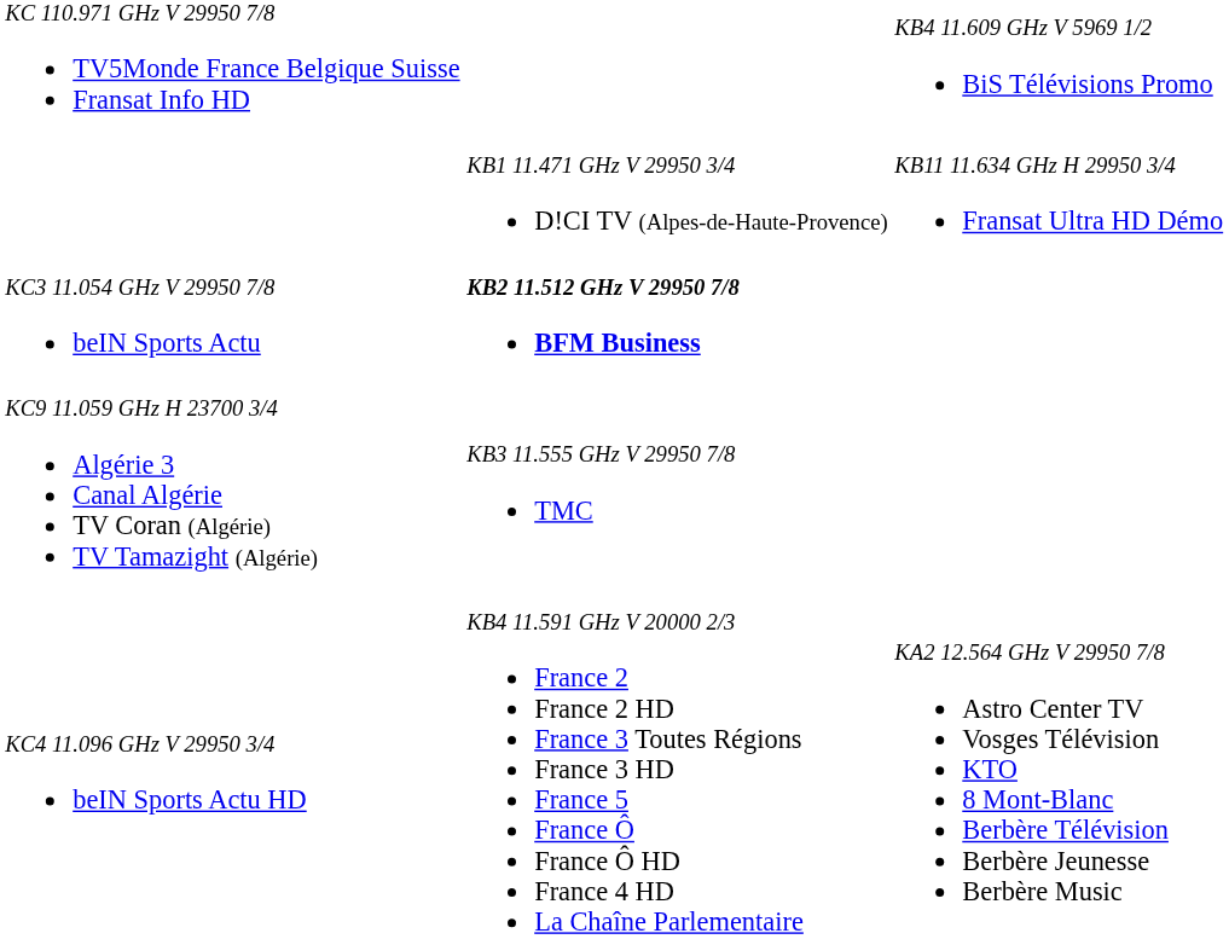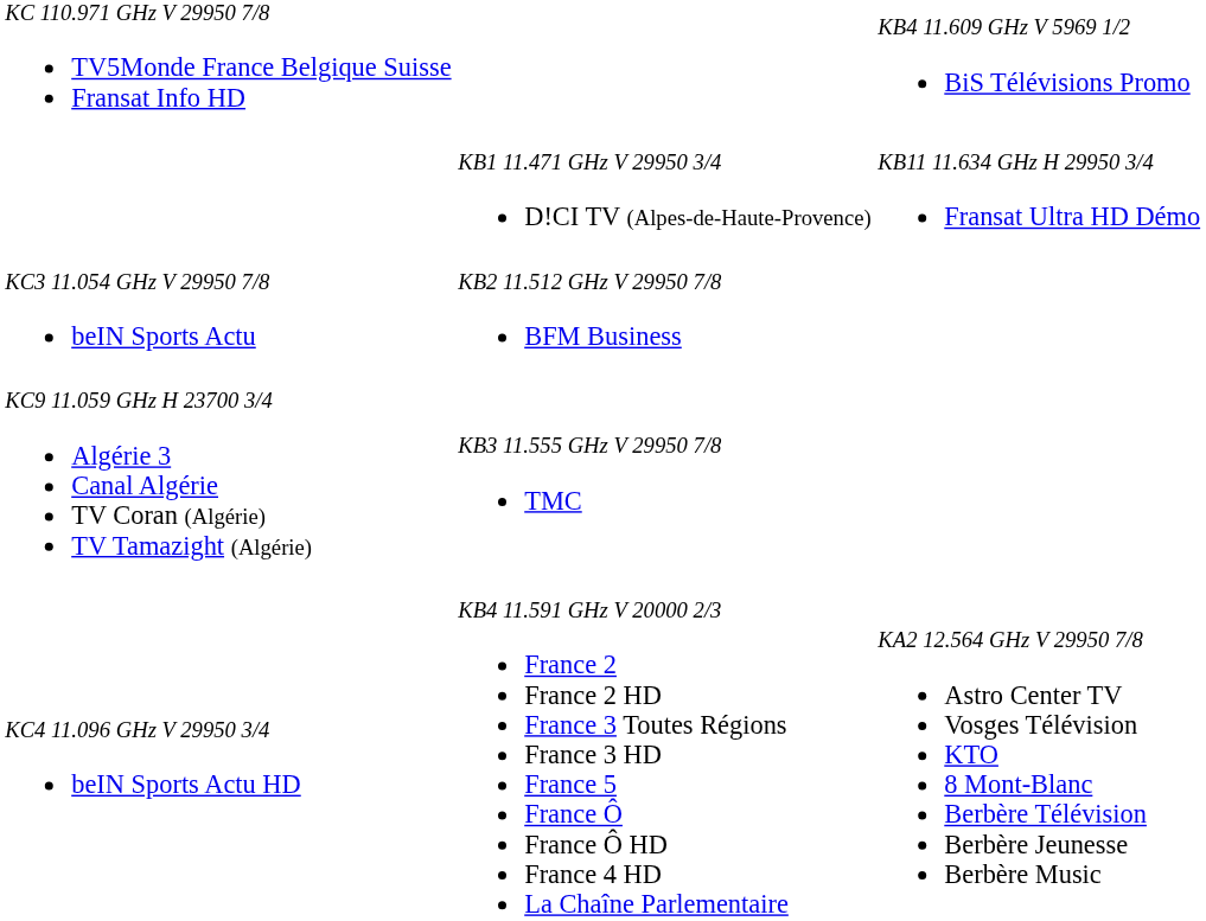KC3 11.054 GHz V 29950 7/8 beIN Sports Actu | column 2: bold -> normal
